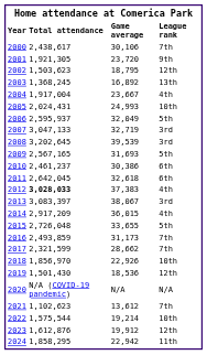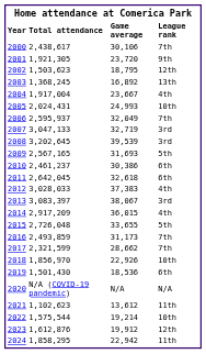2006 | column 4: 5th -> 7th
2012 | column 2: bold -> normal
2019 | column 4: 12th -> 6th
2021 | column 4: 7th -> 11th
